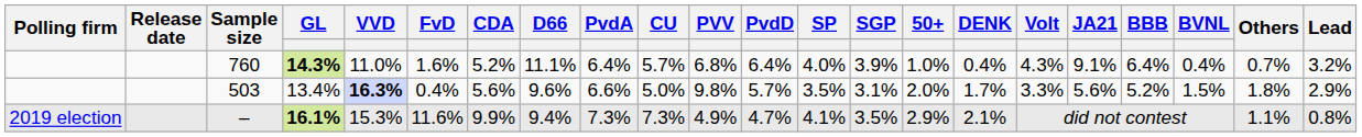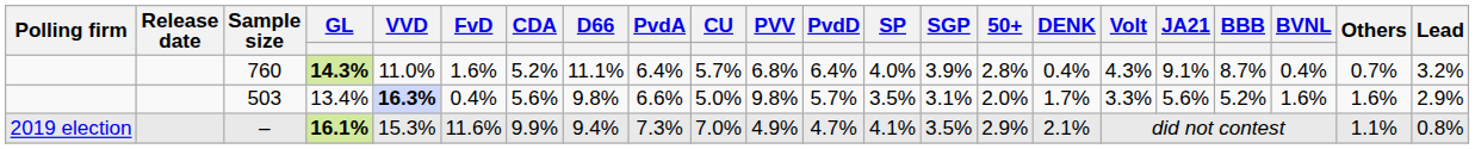760 | 50+: 1.0% -> 2.8%
760 | BBB: 6.4% -> 8.7%
503 | D66: 9.6% -> 9.8%
503 | BVNL: 1.5% -> 1.6%
503 | Others: 1.8% -> 1.6%
– | CU: 7.3% -> 7.0%
